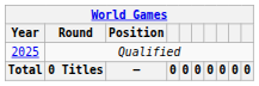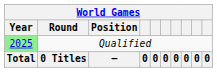Qualified | Year: no background -> lightgreen background
